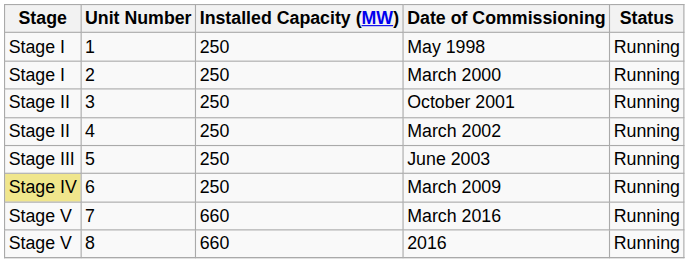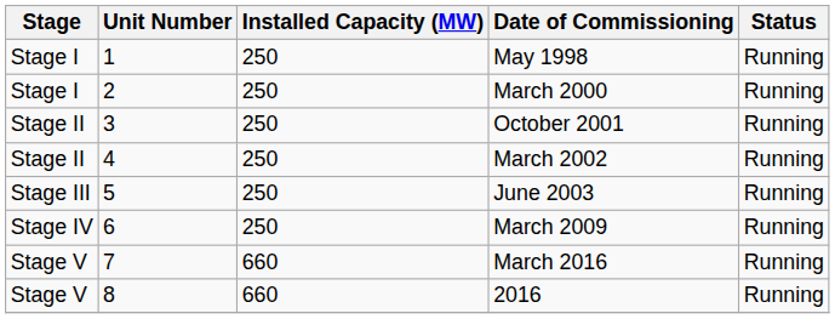March 2009 | Stage: khaki background -> no background
